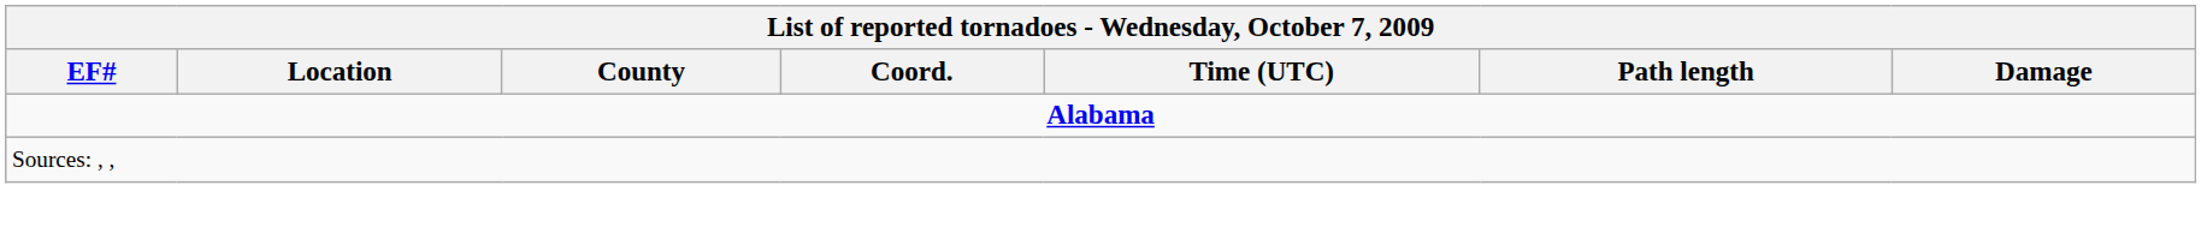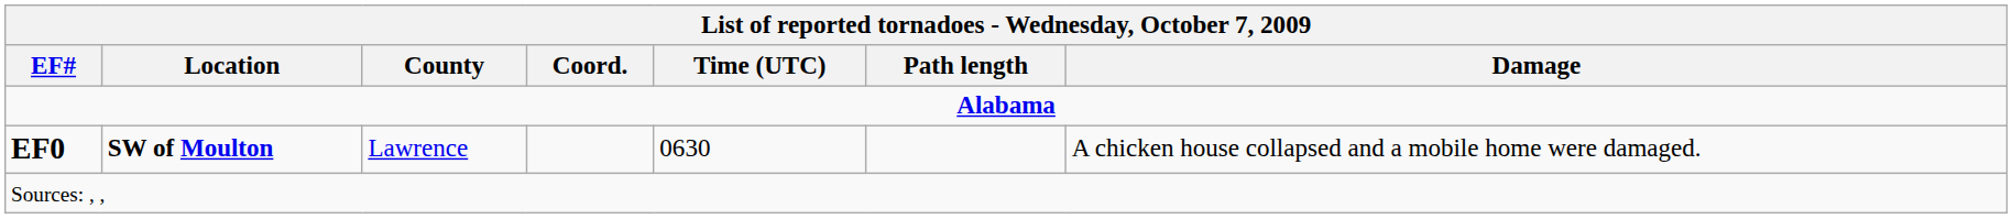+ row: EF0 | SW of Moulton | Lawrence | 0630 | A chicken house collapsed and a mobile home were damaged.
